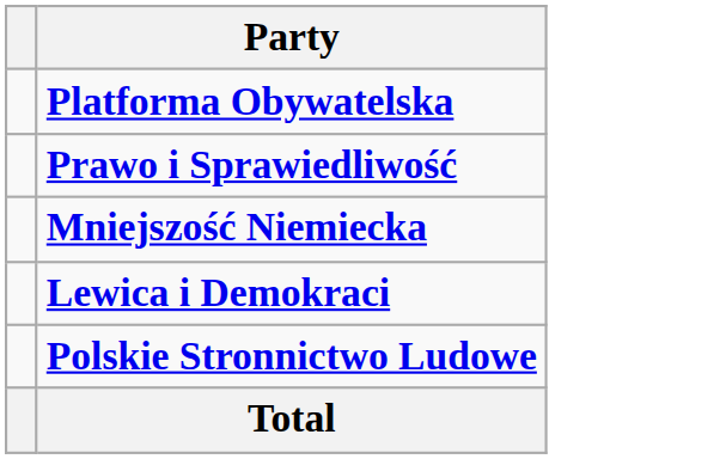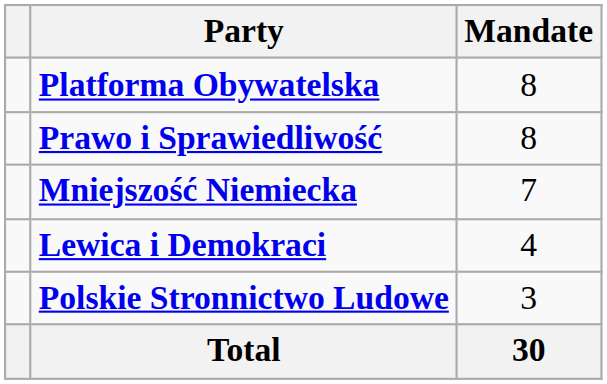+ column: Mandate | 8 | 8 | 7 | 4 | 3 | 30
